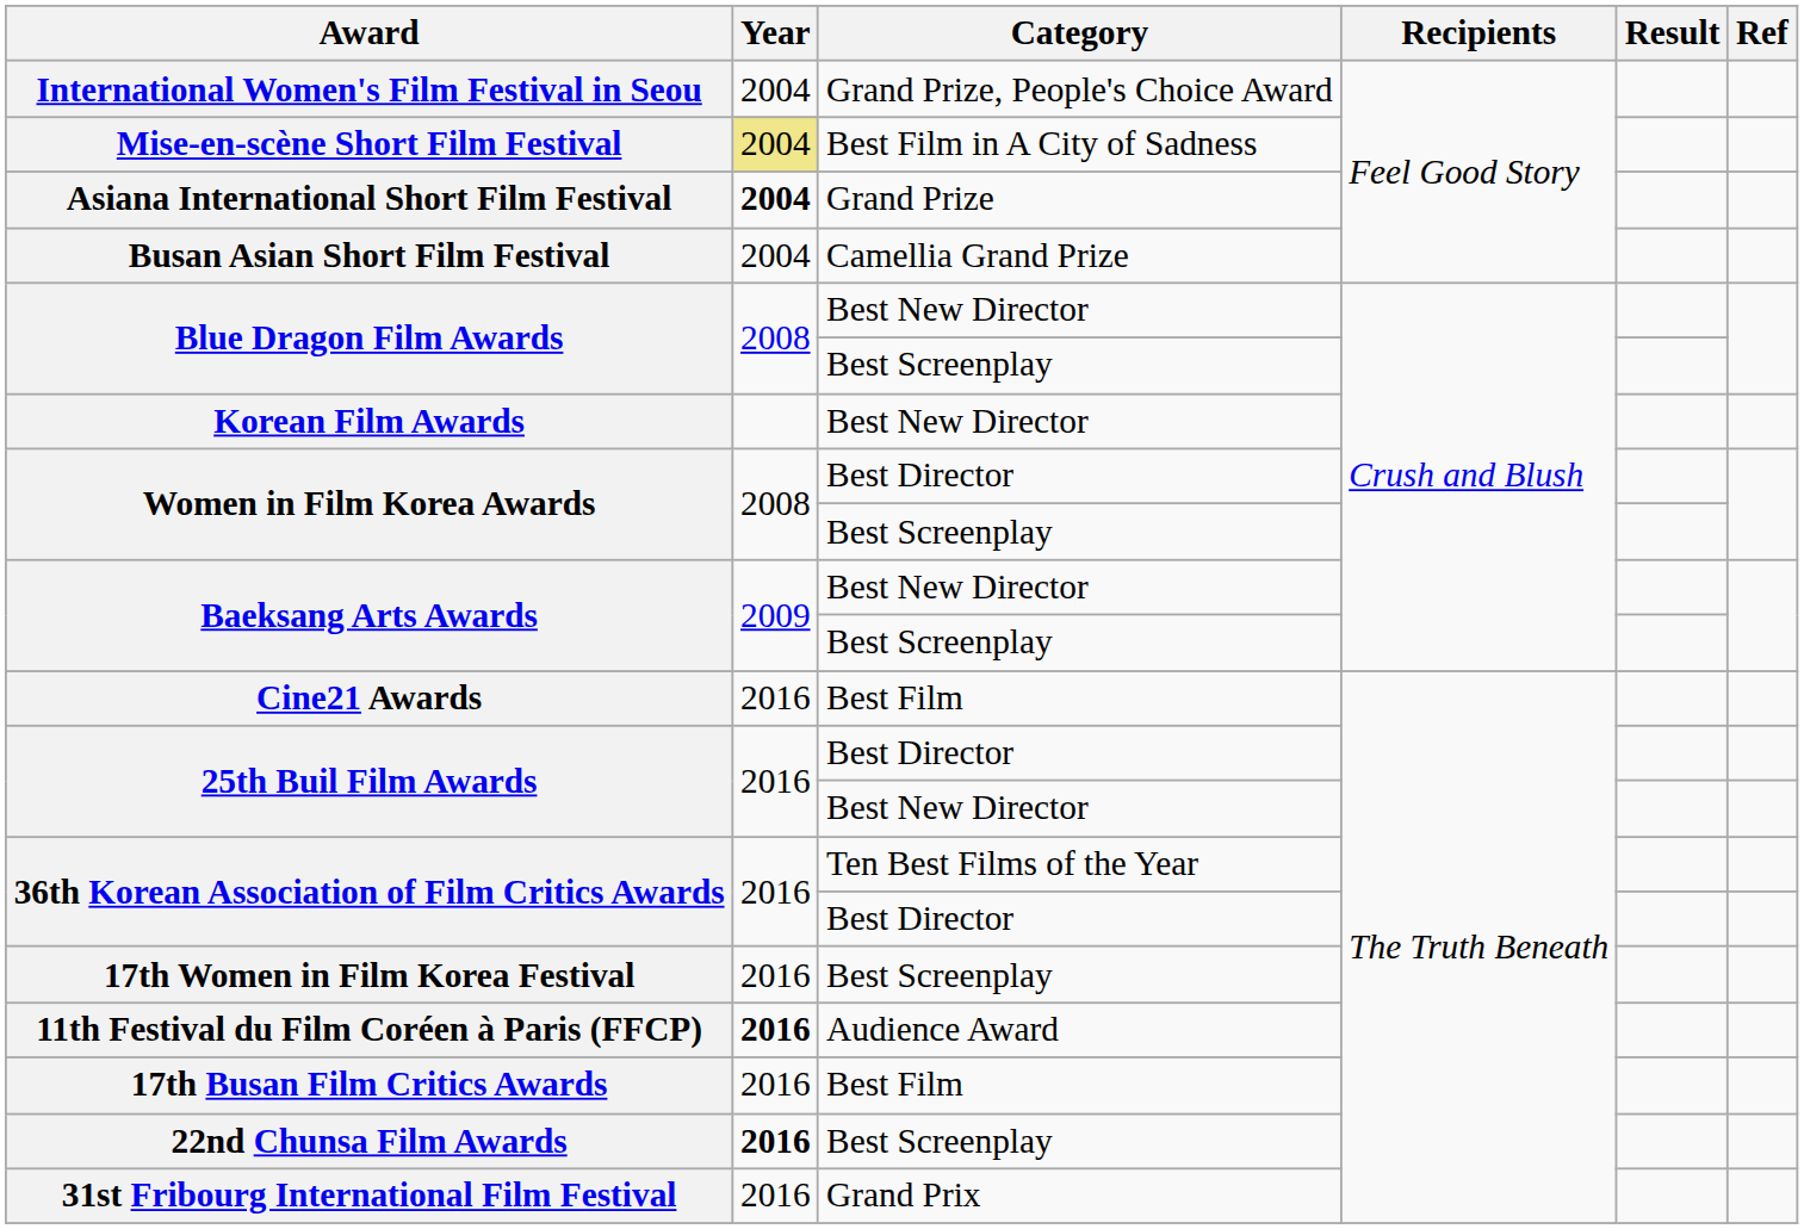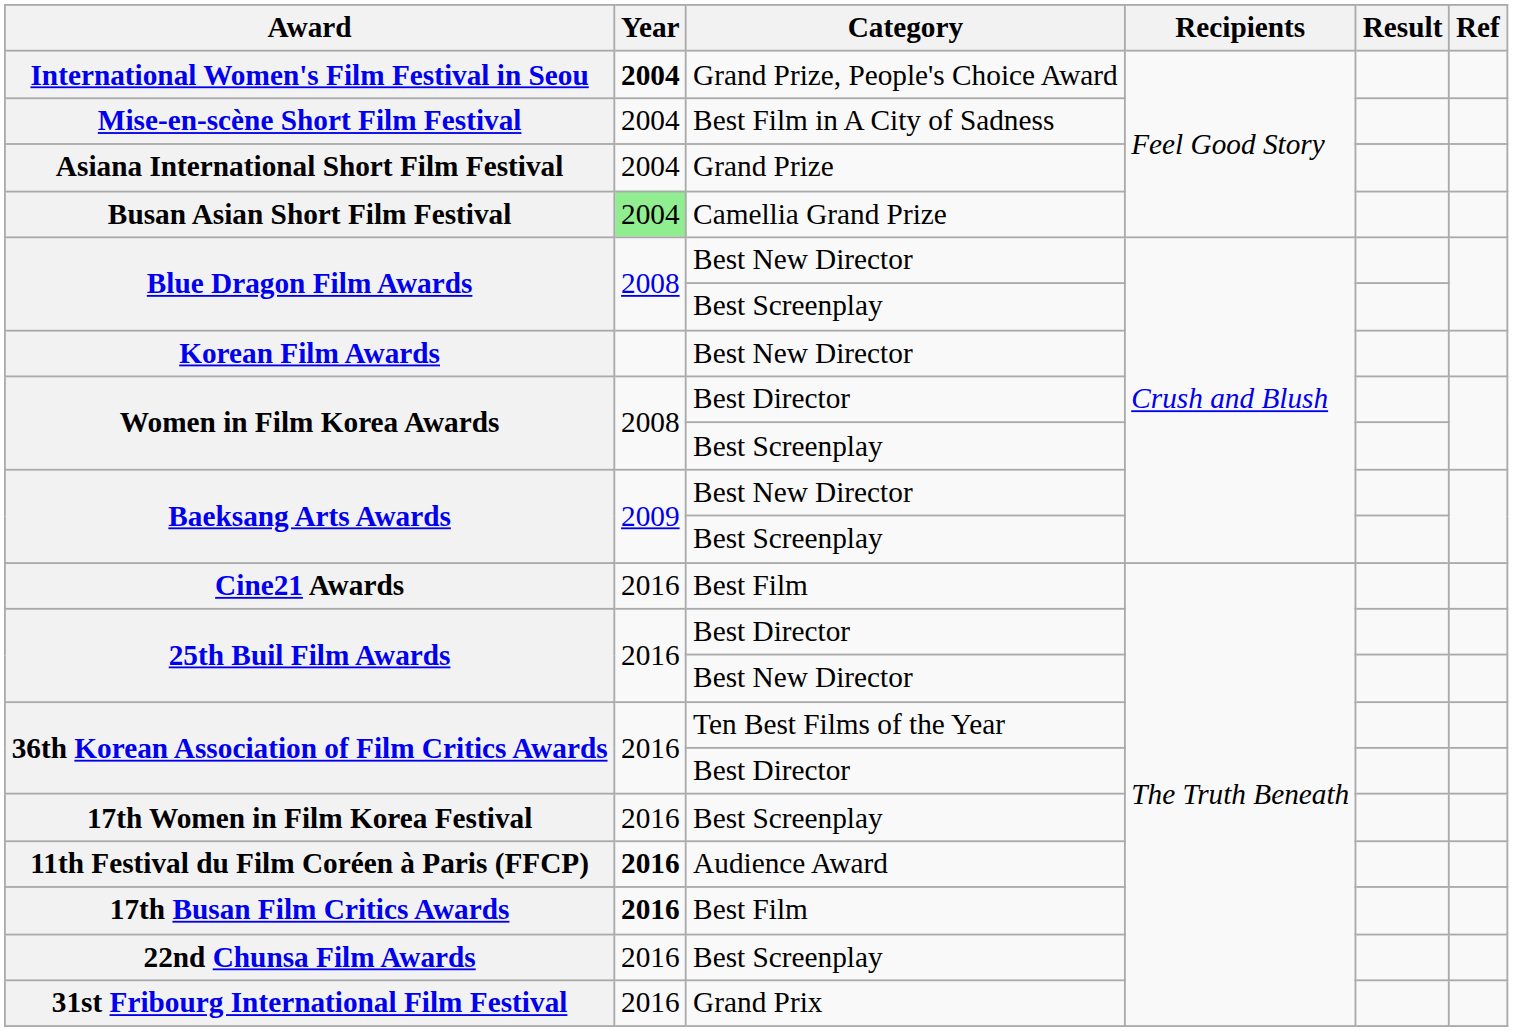International Women's Film Festival in Seou | Year: normal -> bold
Mise-en-scène Short Film Festival | Year: khaki background -> no background
Asiana International Short Film Festival | Year: bold -> normal
Busan Asian Short Film Festival | Year: no background -> lightgreen background
17th Busan Film Critics Awards | Year: normal -> bold
22nd Chunsa Film Awards | Year: bold -> normal
